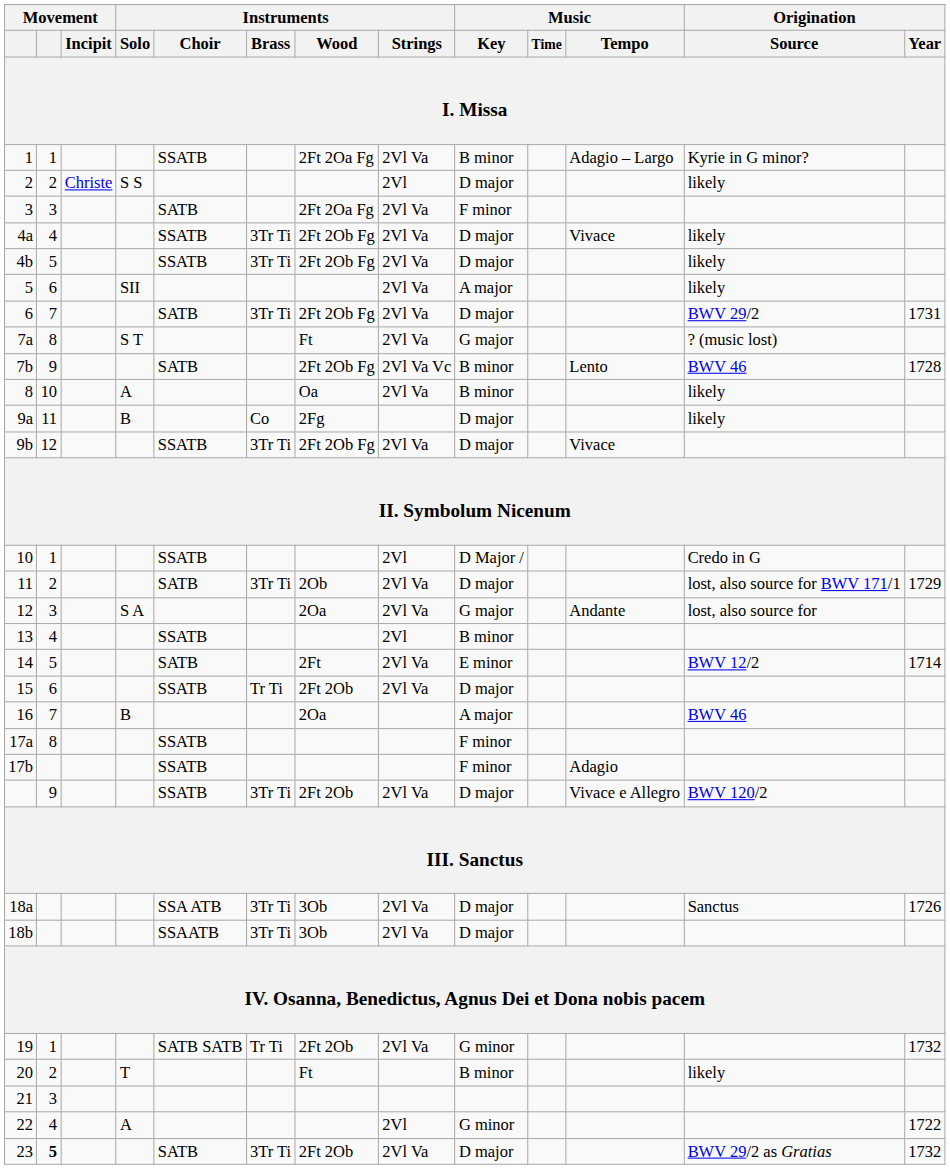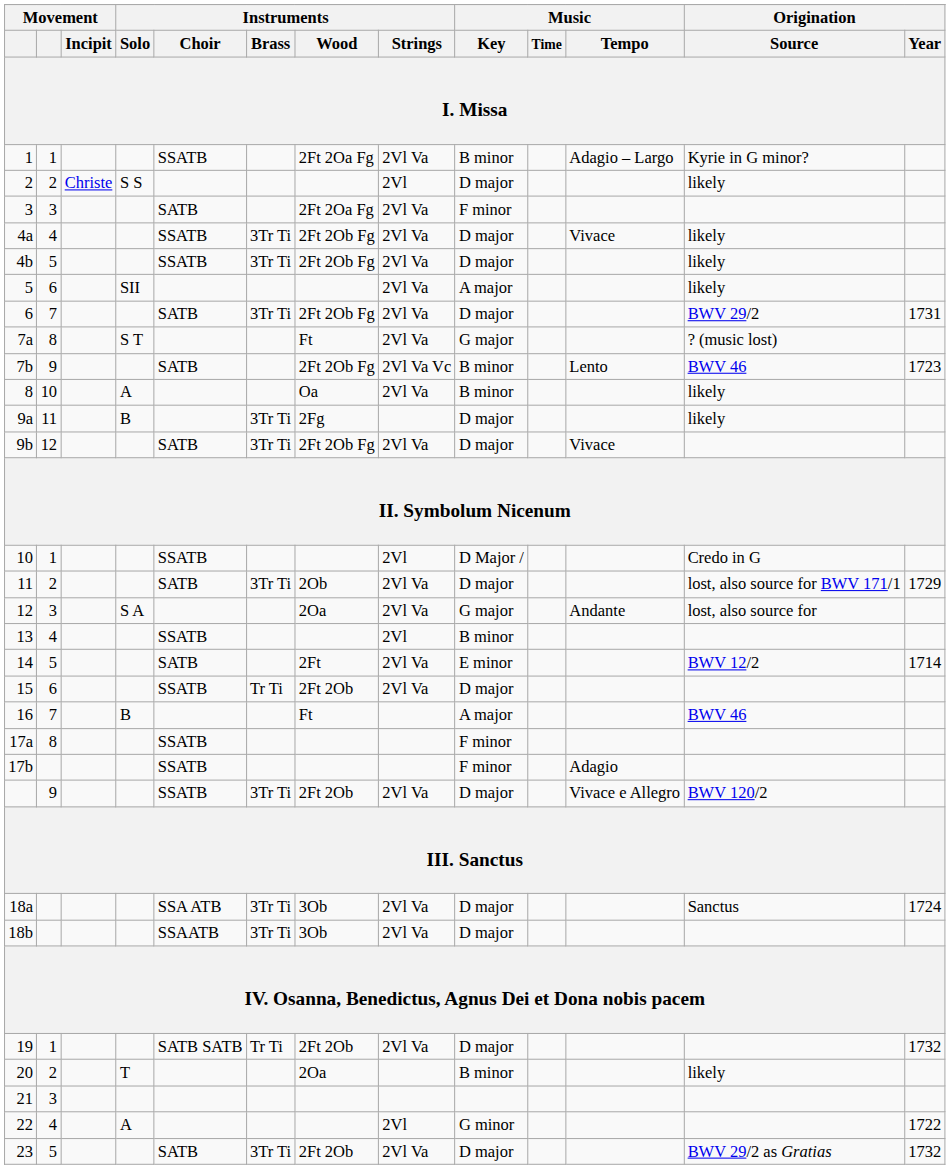7b | Origination / Year: 1728 -> 1723
9a | Instruments / Brass: Co -> 3Tr Ti
9b | Instruments / Choir: SSATB -> SATB
16 | Instruments / Wood: 2Oa -> Ft
18a | Origination / Year: 1726 -> 1724
19 | Music / Key: G minor -> D major
20 | Instruments / Wood: Ft -> 2Oa
23 | column 2: bold -> normal
